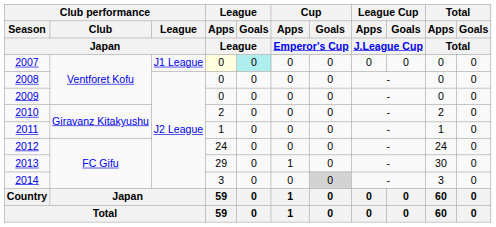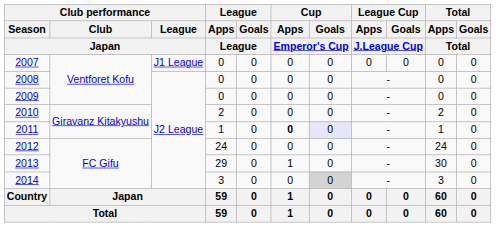2007 | League / Apps / League: lightyellow background -> no background
2007 | League / Goals / League: paleturquoise background -> no background
2011 | Cup / Apps / Emperor's Cup: normal -> bold
2011 | Cup / Goals / Emperor's Cup: no background -> lavender background
